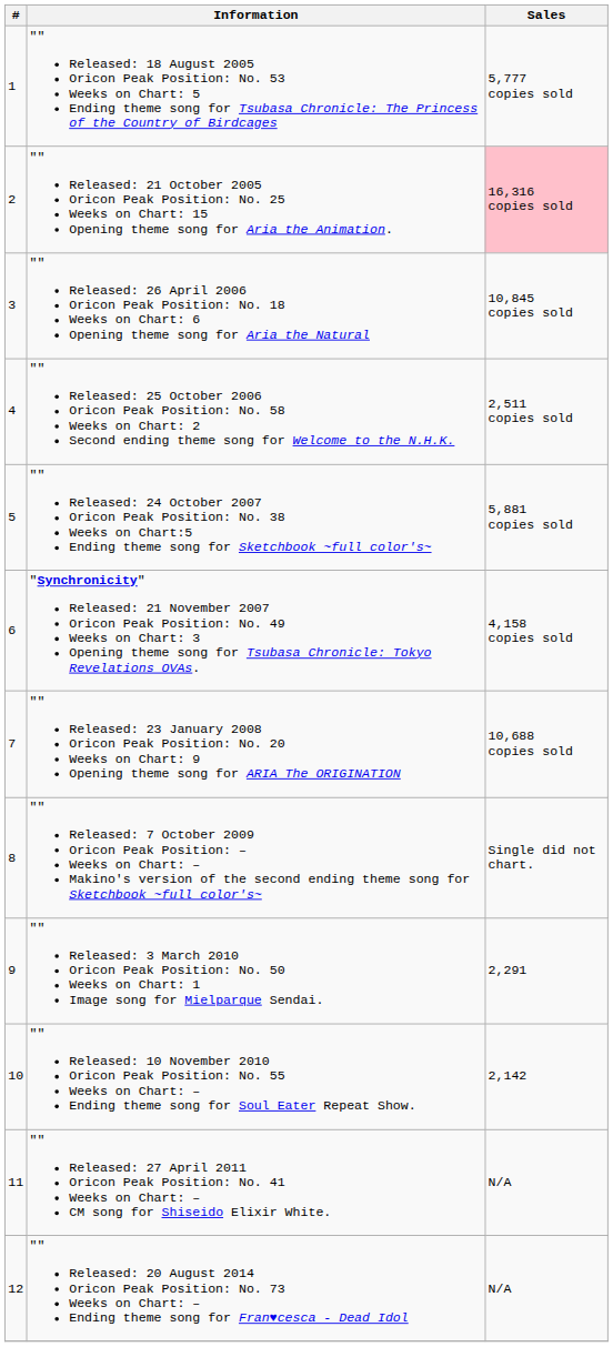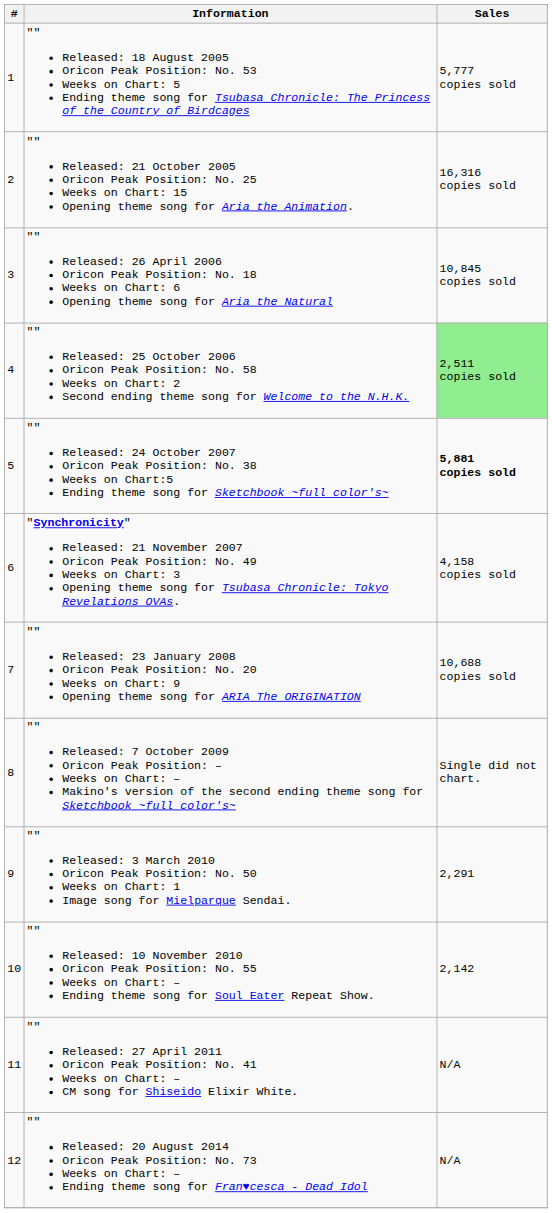row 3 | Sales: pink background -> no background
row 5 | Sales: no background -> lightgreen background
row 6 | Sales: normal -> bold
